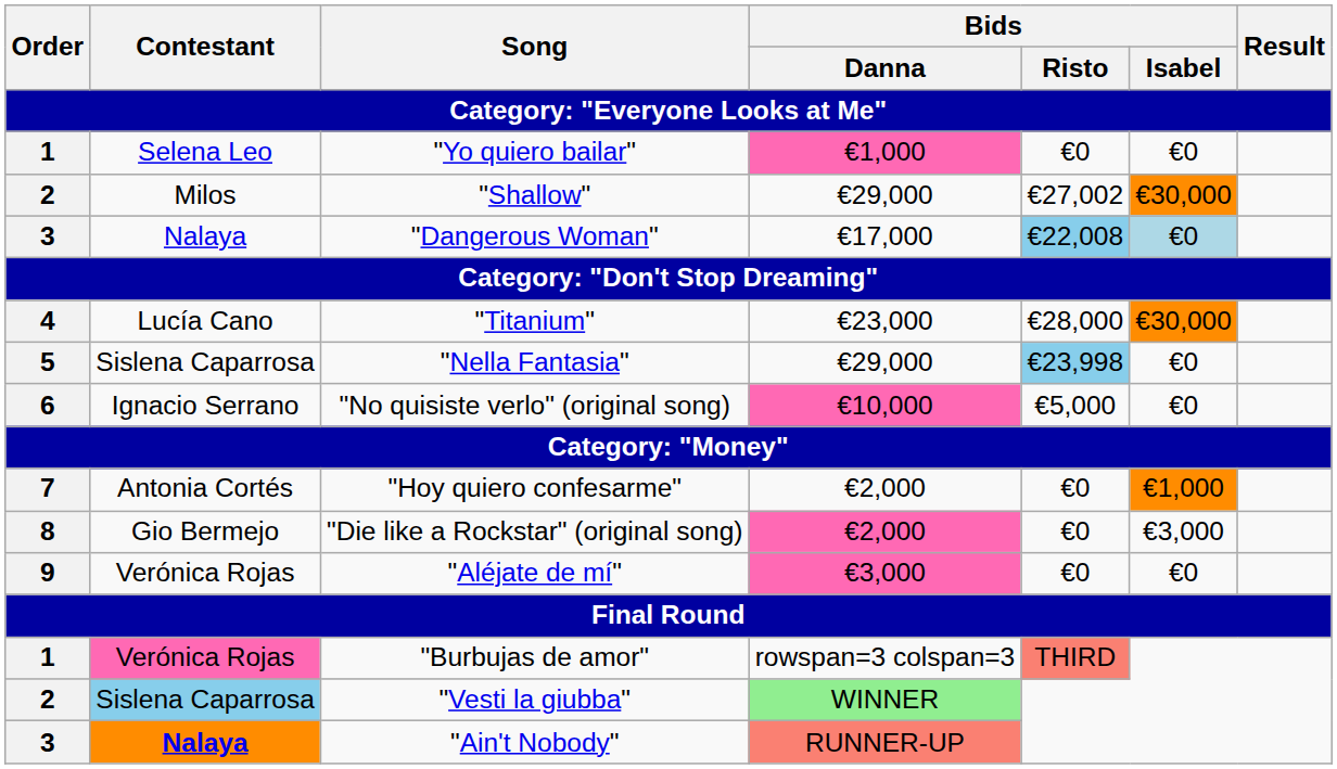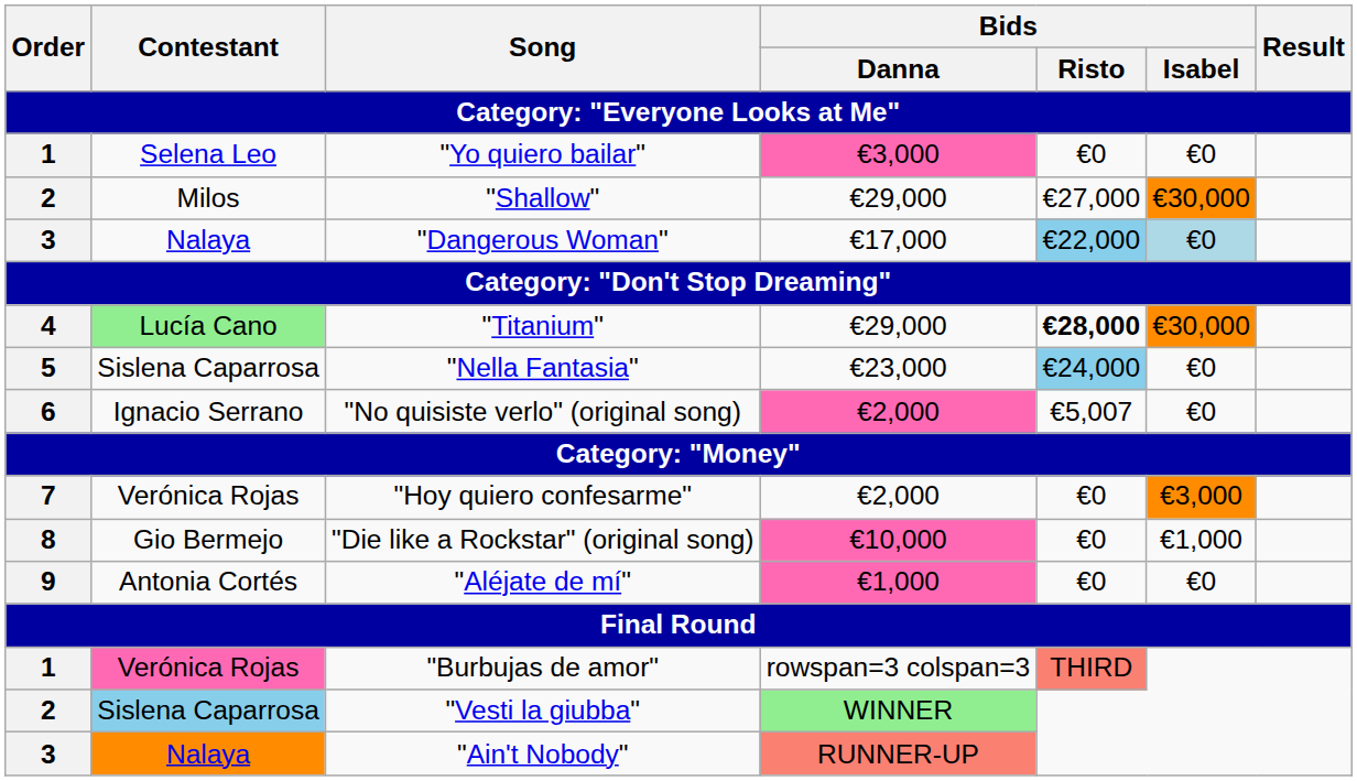"Yo quiero bailar" | Bids / Danna: €1,000 -> €3,000
"Shallow" | Bids / Risto: €27,002 -> €27,000
"Dangerous Woman" | Bids / Risto: €22,008 -> €22,000
"Titanium" | Contestant: no background -> lightgreen background
"Titanium" | Bids / Danna: €23,000 -> €29,000
"Titanium" | Bids / Risto: normal -> bold
"Nella Fantasia" | Bids / Danna: €29,000 -> €23,000
"Nella Fantasia" | Bids / Risto: €23,998 -> €24,000
"No quisiste verlo" (original song) | Bids / Danna: €10,000 -> €2,000
"No quisiste verlo" (original song) | Bids / Risto: €5,000 -> €5,007
"Hoy quiero confesarme" | Contestant: Antonia Cortés -> Verónica Rojas
"Hoy quiero confesarme" | Bids / Isabel: €1,000 -> €3,000
"Die like a Rockstar" (original song) | Bids / Danna: €2,000 -> €10,000
"Die like a Rockstar" (original song) | Bids / Isabel: €3,000 -> €1,000
"Aléjate de mí" | Contestant: Verónica Rojas -> Antonia Cortés
"Aléjate de mí" | Bids / Danna: €3,000 -> €1,000
"Ain't Nobody" | Contestant: bold -> normal
